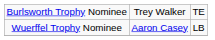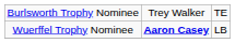Wuerffel Trophy Nominee | column 2: normal -> bold
